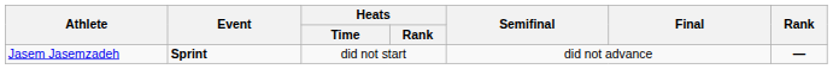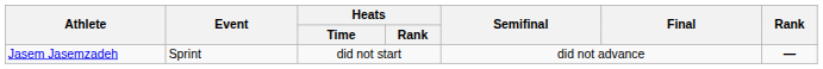Jasem Jasemzadeh | Event: bold -> normal
